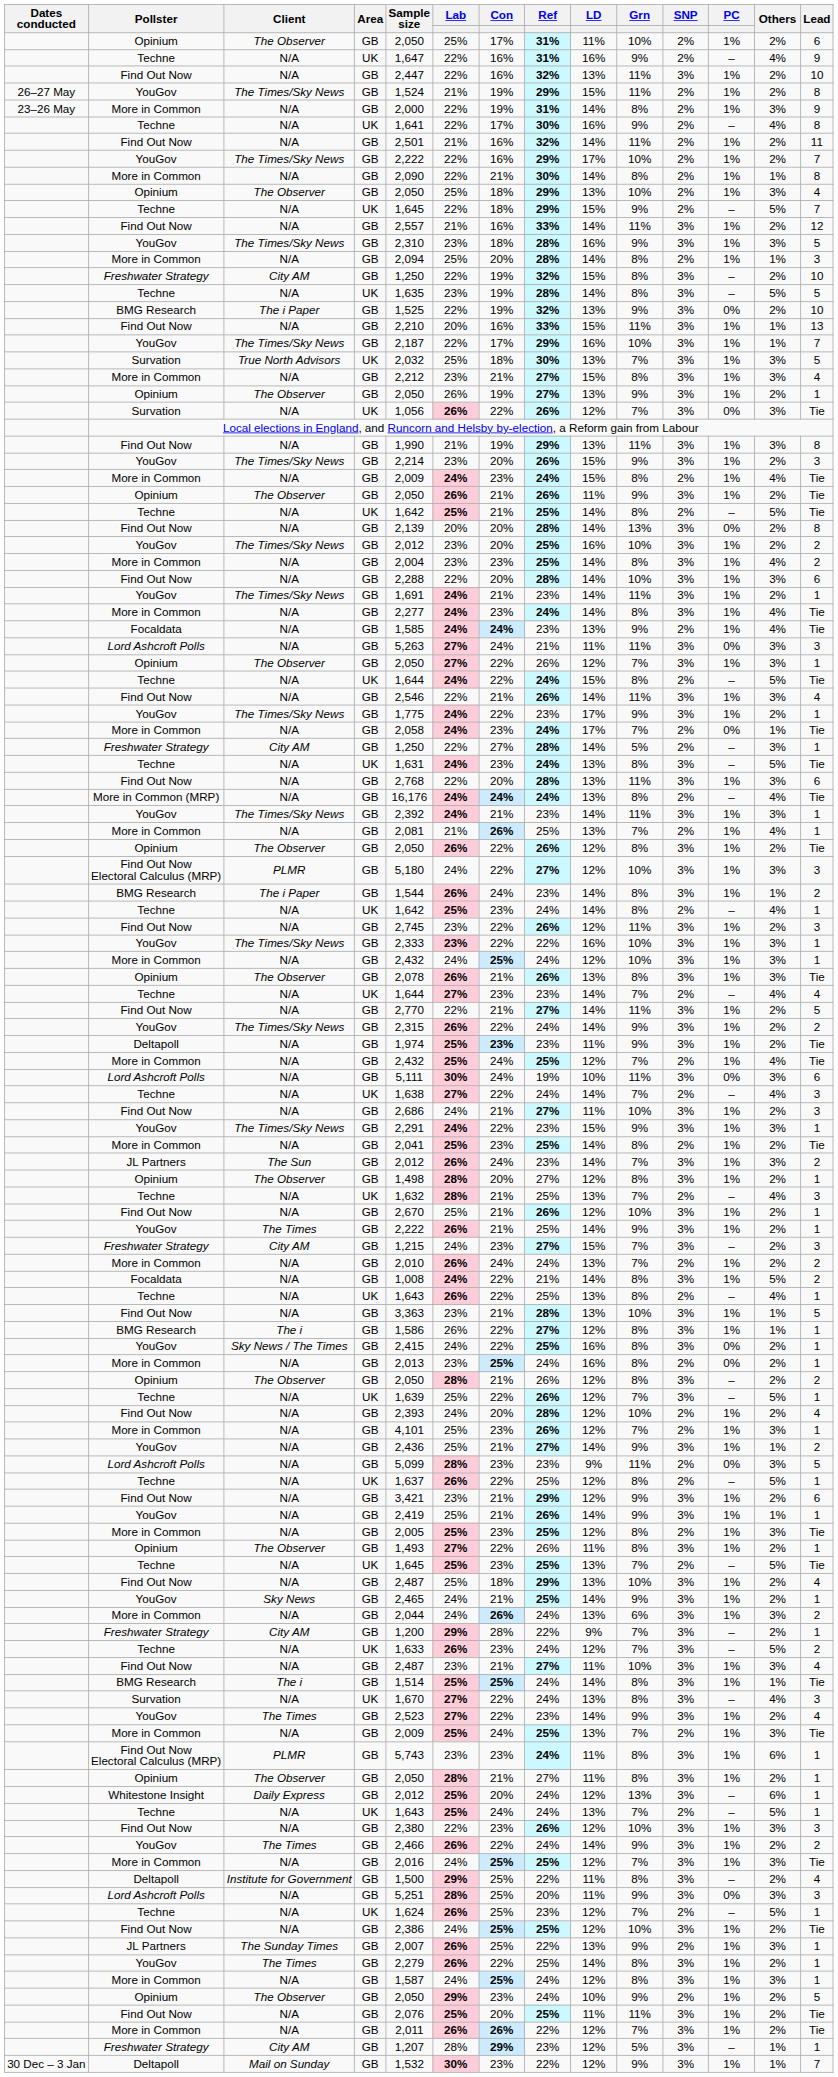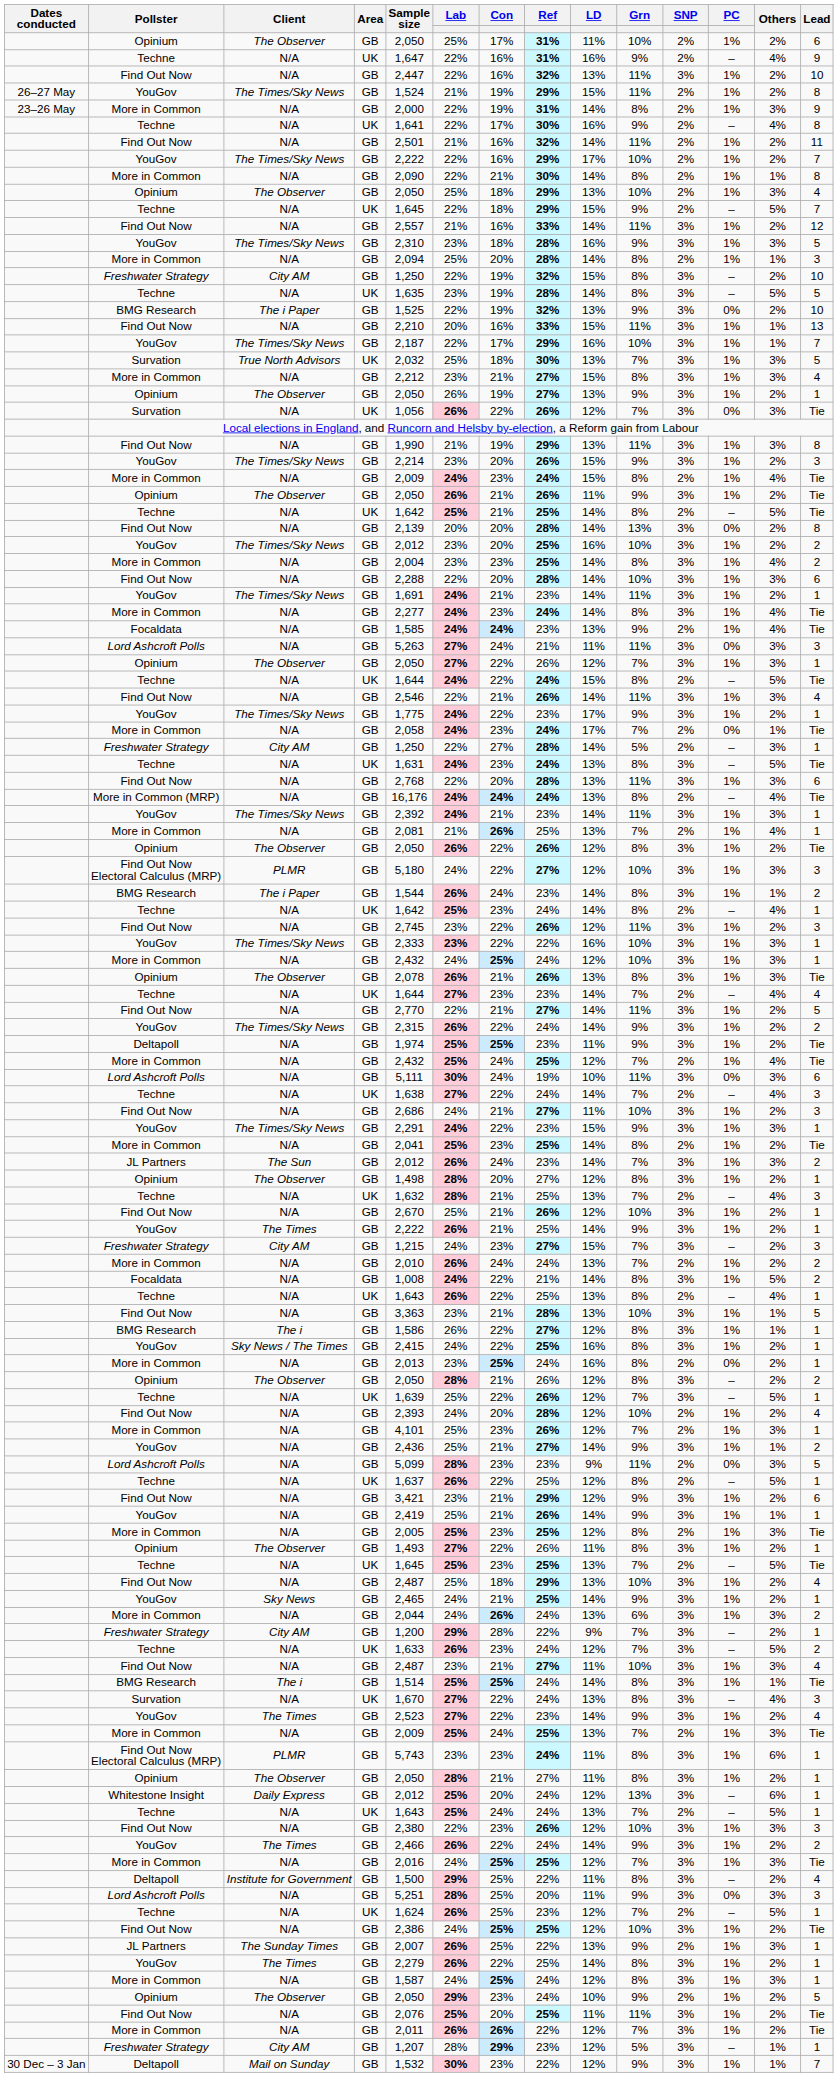Deltapoll / N/A | Con: 23% -> 25%
Sky News / The Times | PC: 0% -> 1%
